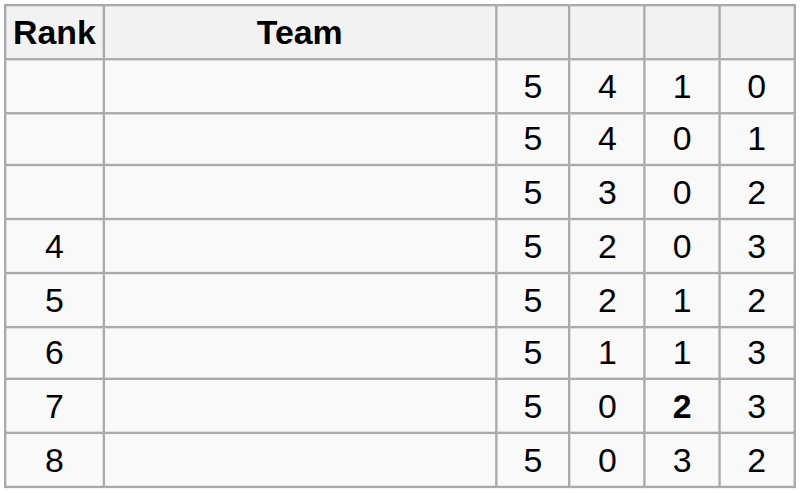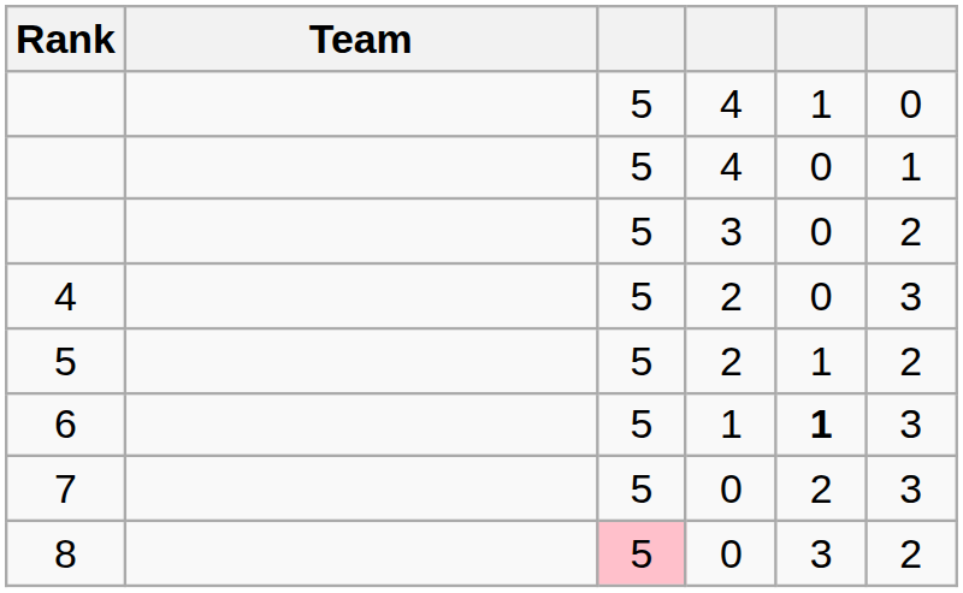6 | column 5: normal -> bold
7 | column 5: bold -> normal
8 | column 3: no background -> pink background
